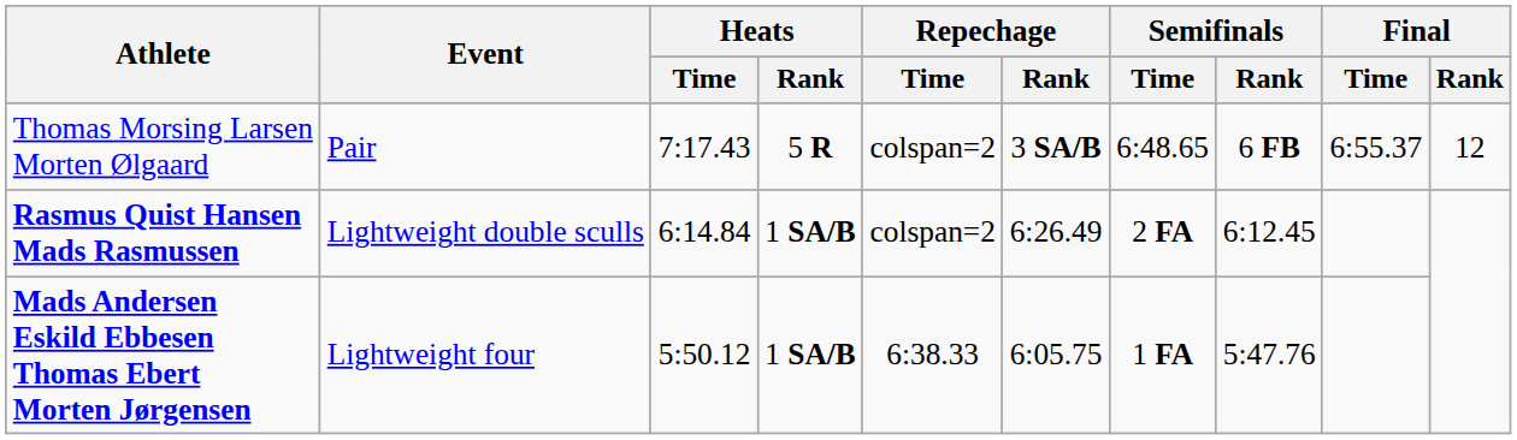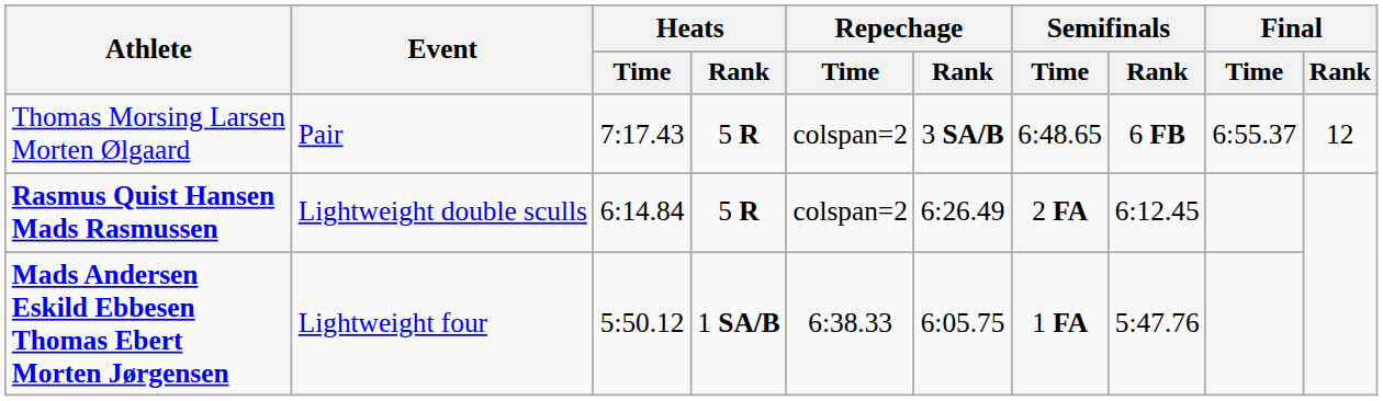Rasmus Quist Hansen Mads Rasmussen | Heats / Rank: 1 SA/B -> 5 R
